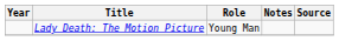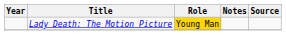Lady Death: The Motion Picture | Role: no background -> gold background
